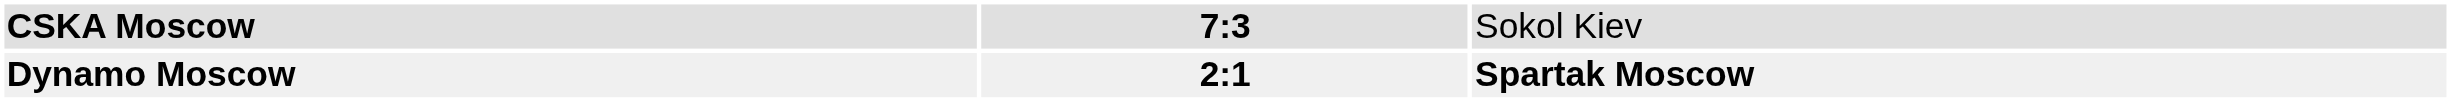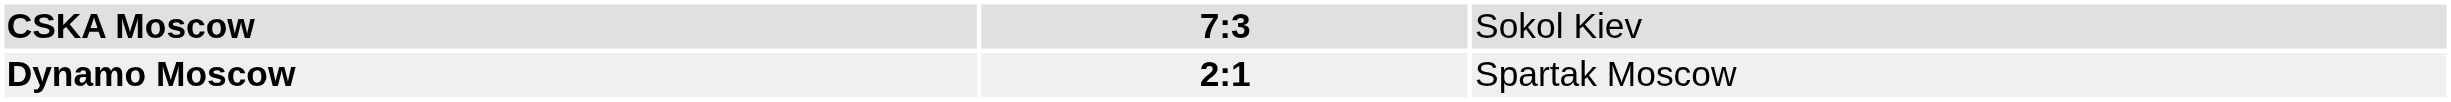Dynamo Moscow | column 3: bold -> normal
